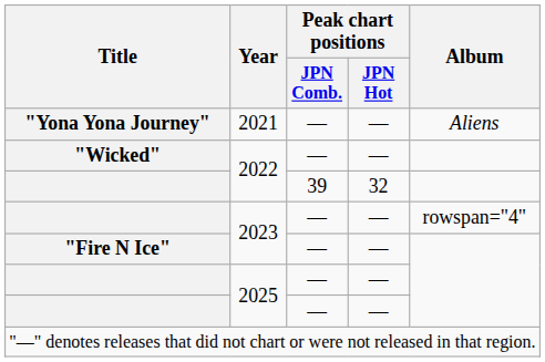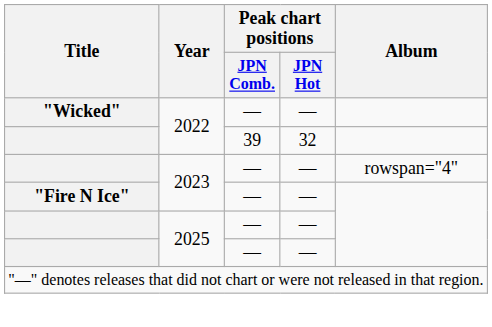- row: "Yona Yona Journey" | 2021 | — | — | Aliens
